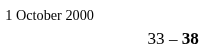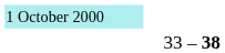1 October 2000 | column 1: no background -> paleturquoise background
